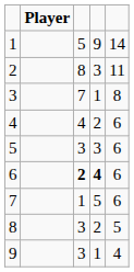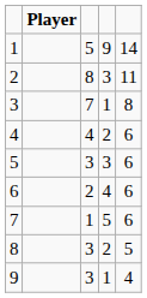row 7 | column 3: bold -> normal
row 7 | column 4: bold -> normal
